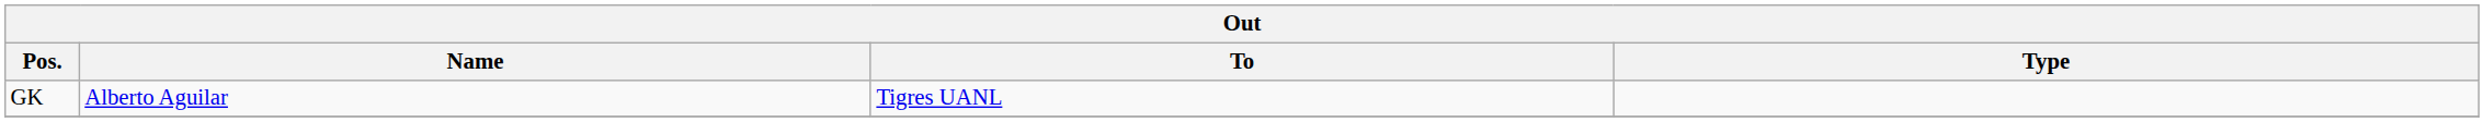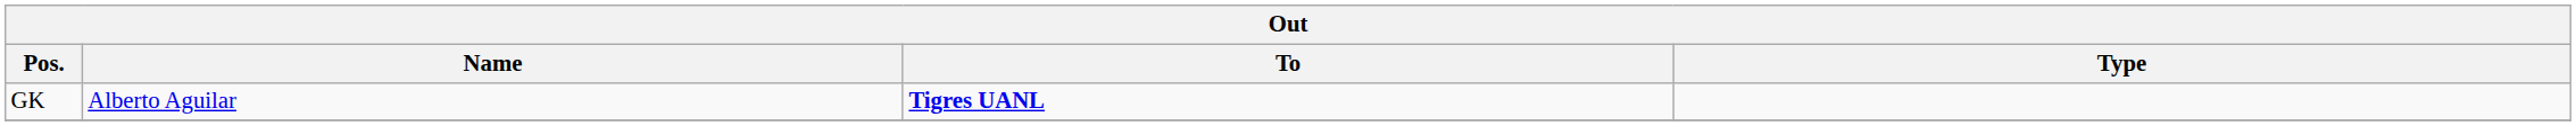GK | To: normal -> bold
